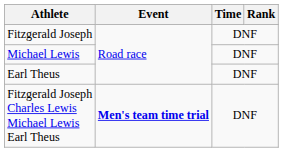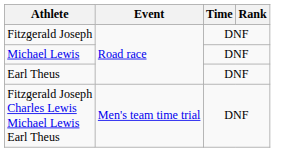Fitzgerald Joseph Charles Lewis Michael Lewis Earl Theus | Event: bold -> normal
